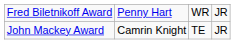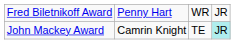John Mackey Award | column 4: no background -> paleturquoise background
